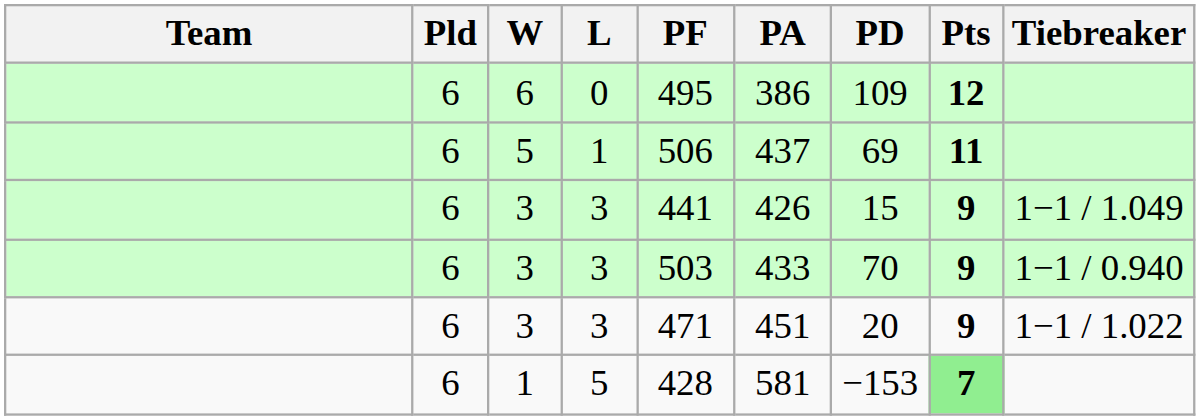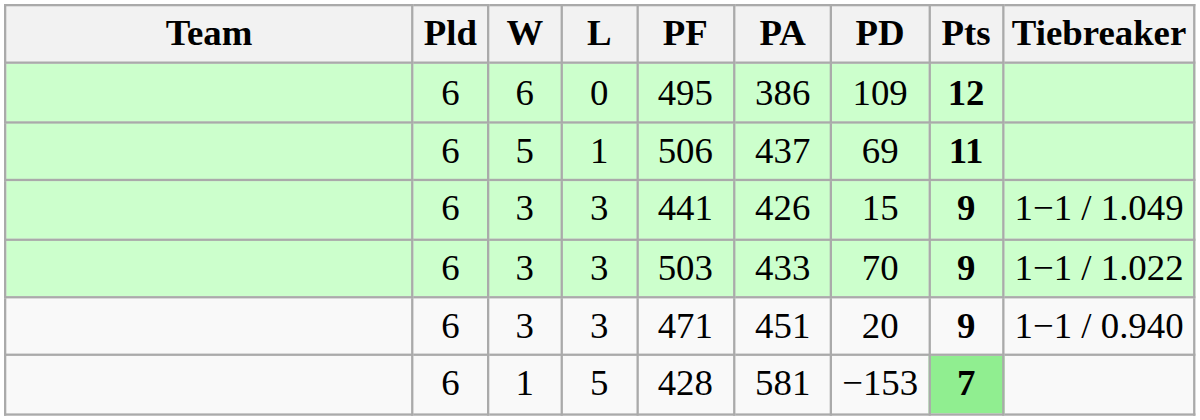row 5 | Tiebreaker: 1−1 / 0.940 -> 1−1 / 1.022
row 6 | Tiebreaker: 1−1 / 1.022 -> 1−1 / 0.940
